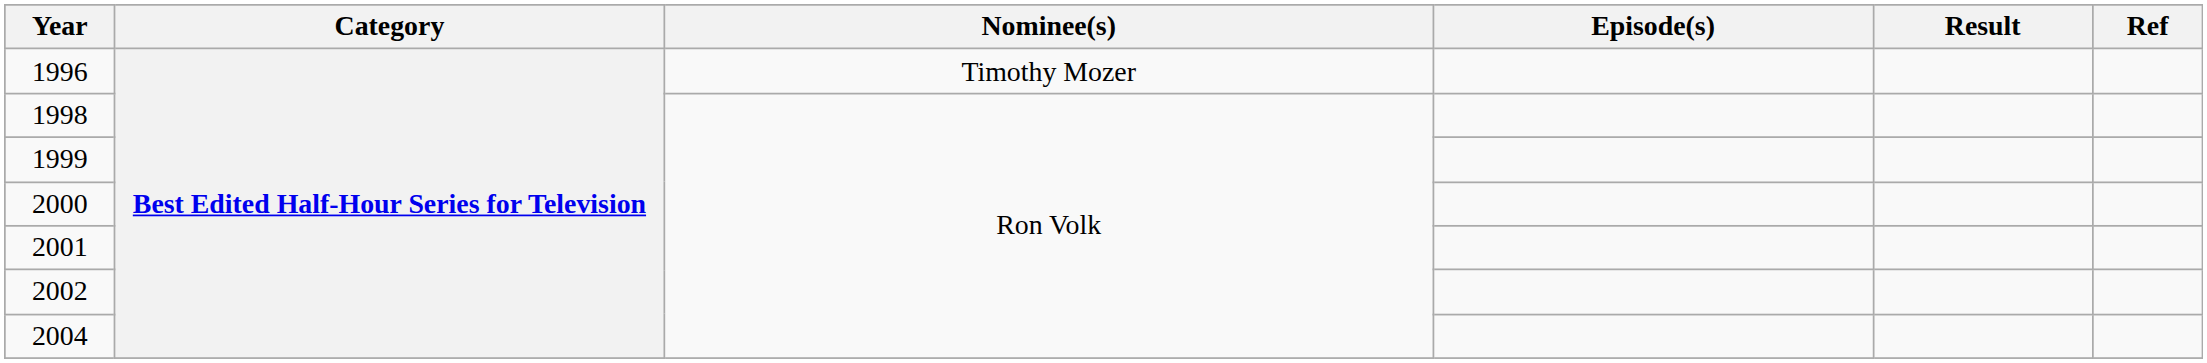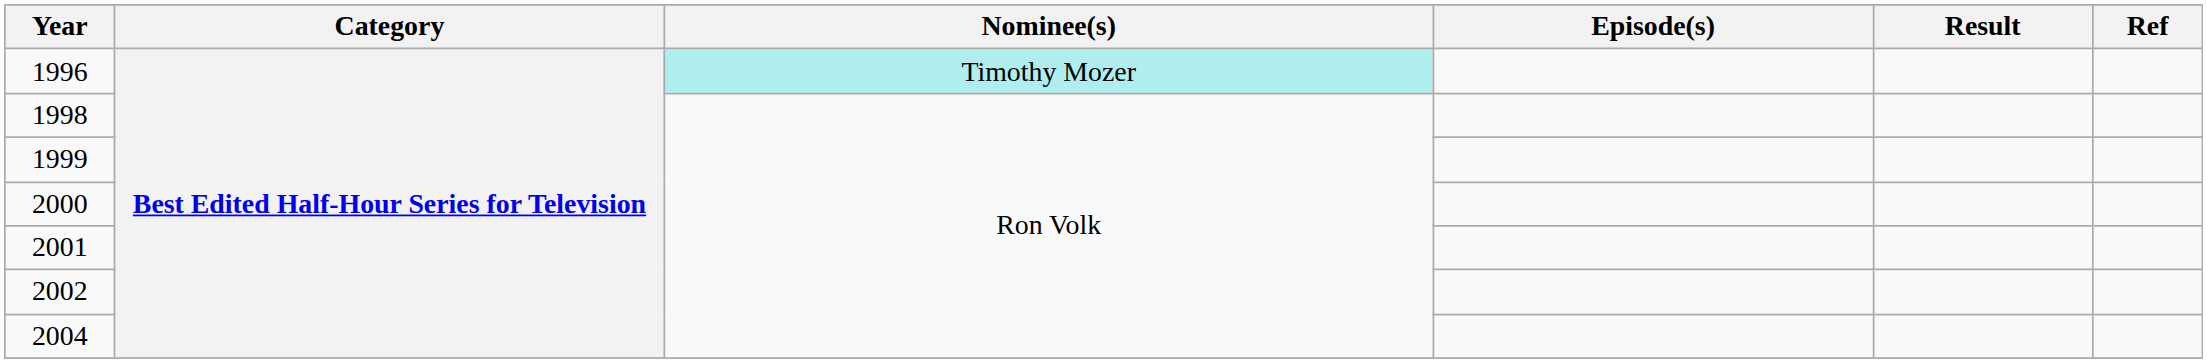1996 | Nominee(s): no background -> paleturquoise background
